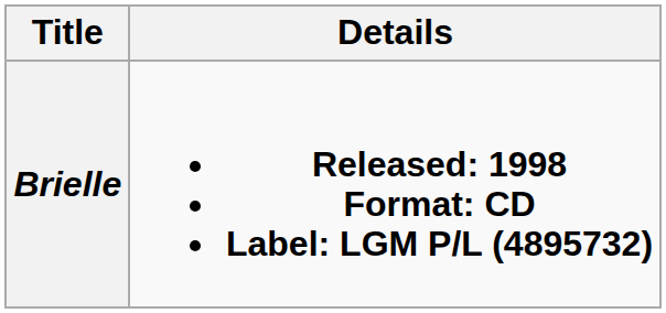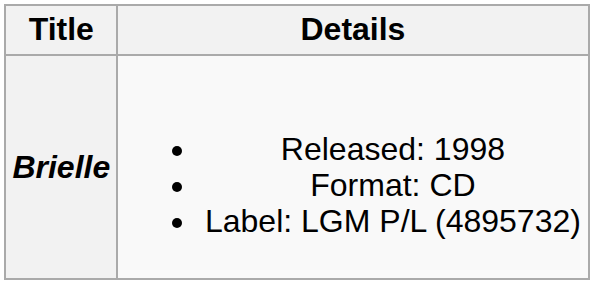Brielle | Details: bold -> normal
